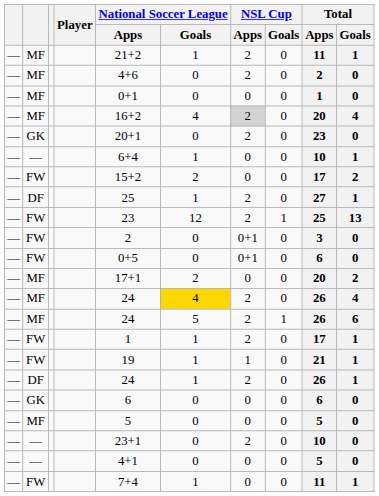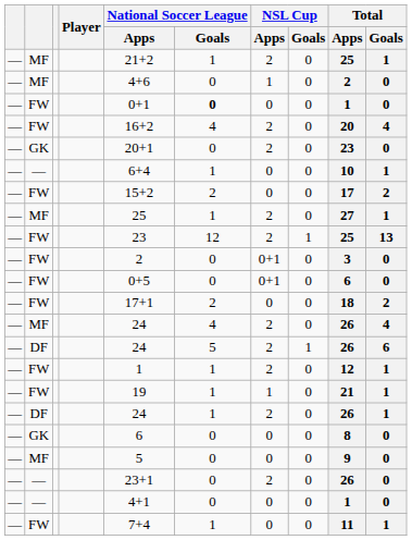row 3 | Total / Apps: 11 -> 25
row 4 | NSL Cup / Apps: 2 -> 1
row 5 | column 2: MF -> FW
row 5 | National Soccer League / Goals: normal -> bold
row 6 | column 2: MF -> FW
row 6 | NSL Cup / Apps: lightgrey background -> no background
row 10 | column 2: DF -> MF
row 14 | column 2: MF -> FW
row 14 | Total / Apps: 20 -> 18
row 15 | National Soccer League / Goals: gold background -> no background
row 16 | column 2: MF -> DF
row 17 | Total / Apps: 17 -> 12
row 20 | Total / Apps: 6 -> 8
row 21 | Total / Apps: 5 -> 9
row 22 | Total / Apps: 10 -> 26
row 23 | Total / Apps: 5 -> 1
